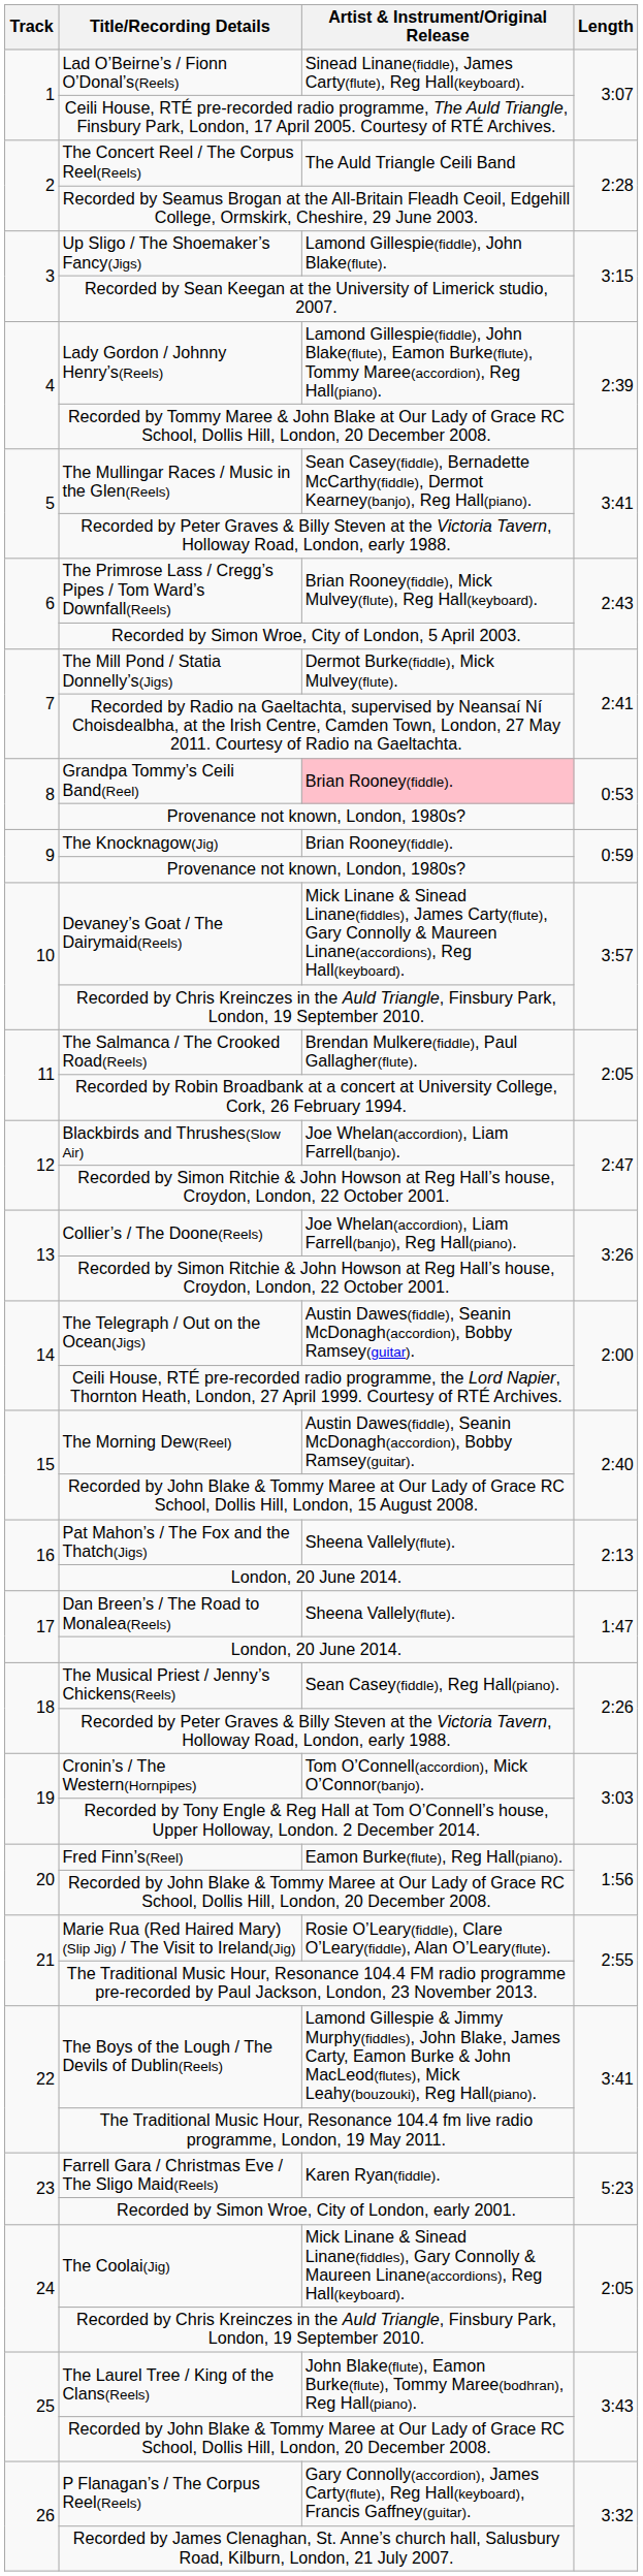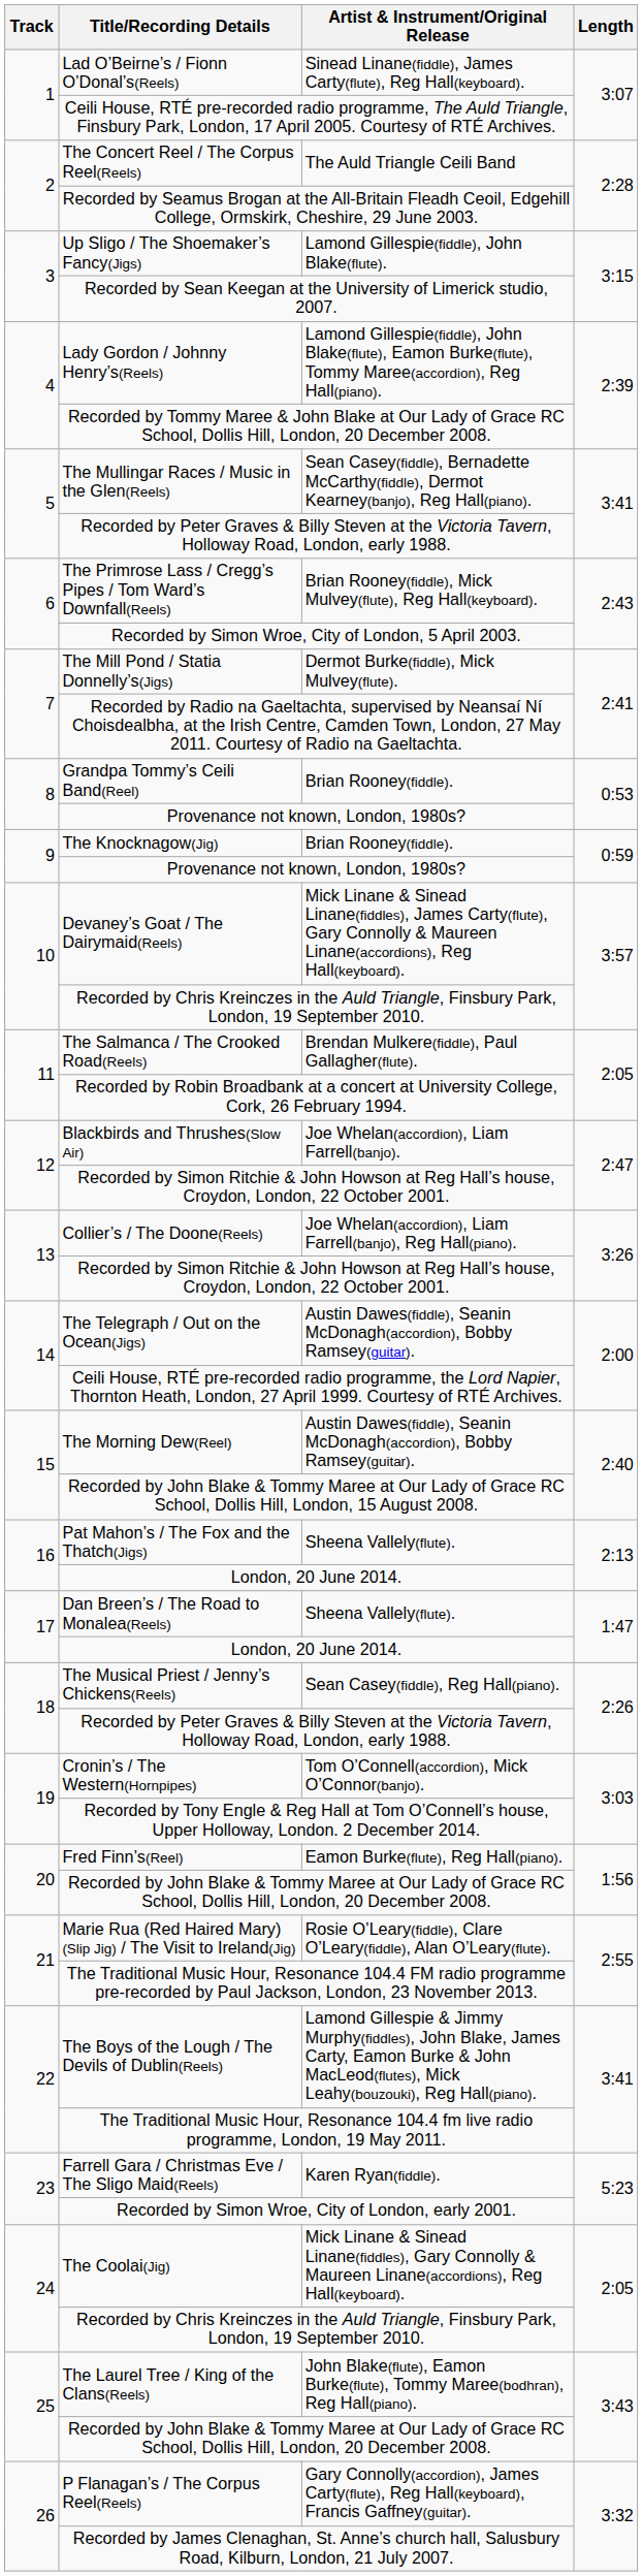Grandpa Tommy’s Ceili Band(Reel) | Artist & Instrument/Original Release: pink background -> no background
